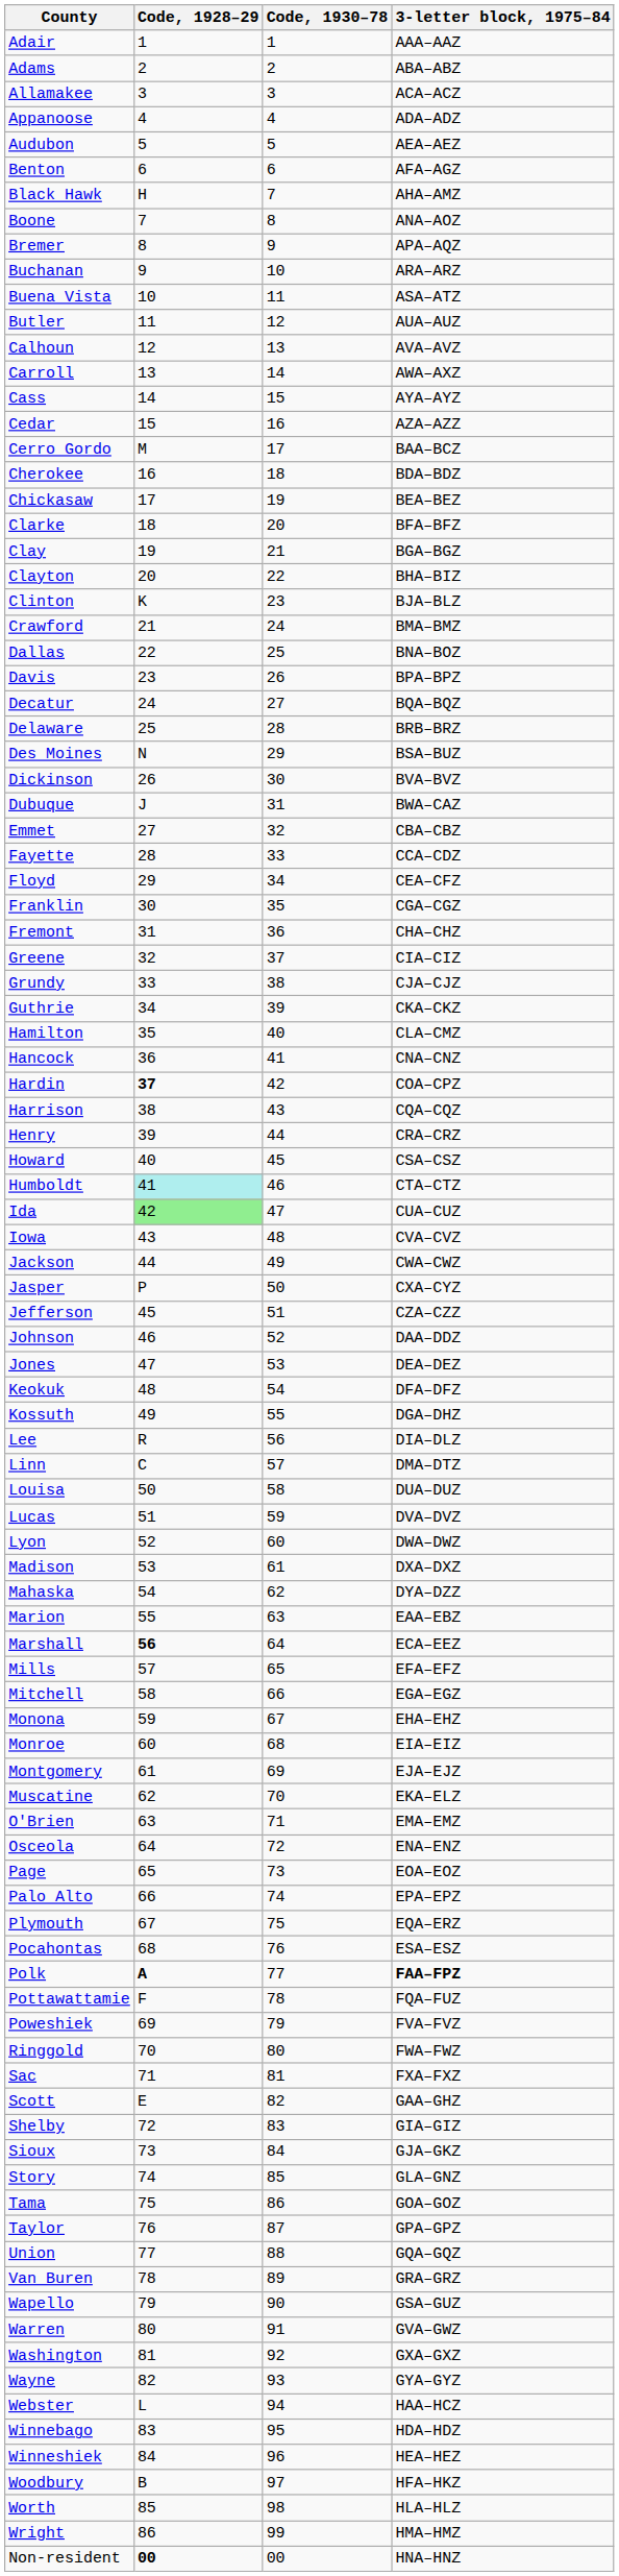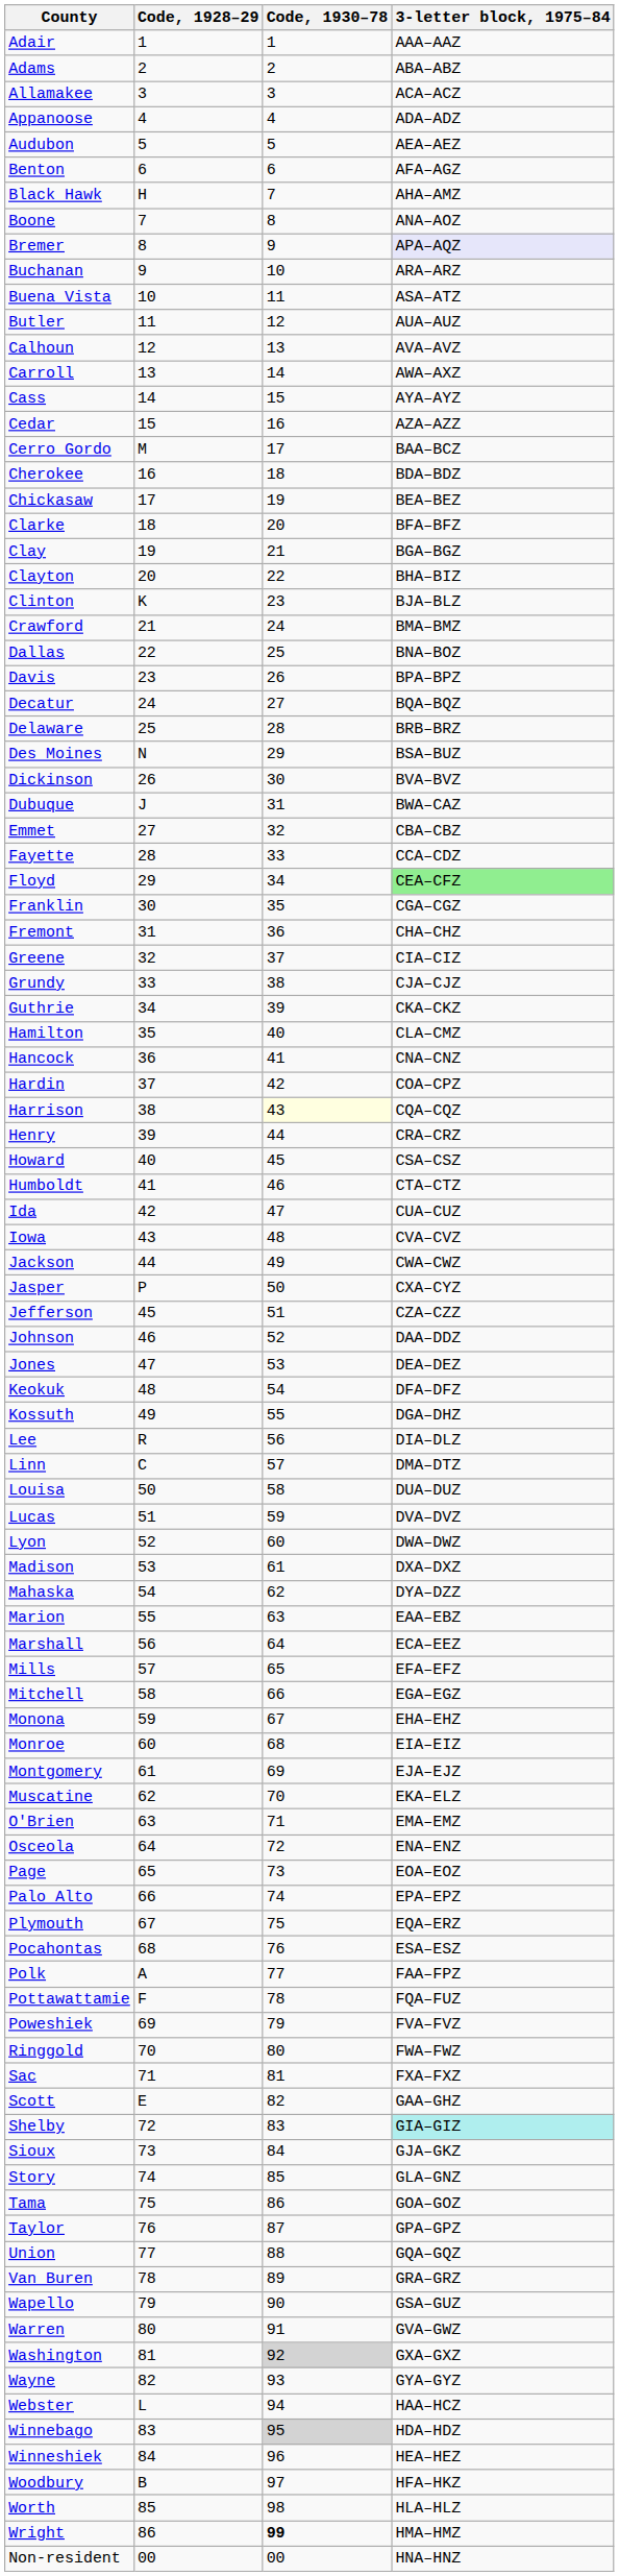Bremer | 3-letter block, 1975–84: no background -> lavender background
Floyd | 3-letter block, 1975–84: no background -> lightgreen background
Hardin | Code, 1928–29: bold -> normal
Harrison | Code, 1930–78: no background -> lightyellow background
Humboldt | Code, 1928–29: paleturquoise background -> no background
Ida | Code, 1928–29: lightgreen background -> no background
Marshall | Code, 1928–29: bold -> normal
Polk | Code, 1928–29: bold -> normal
Polk | 3-letter block, 1975–84: bold -> normal
Shelby | 3-letter block, 1975–84: no background -> paleturquoise background
Washington | Code, 1930–78: no background -> lightgrey background
Winnebago | Code, 1930–78: no background -> lightgrey background
Wright | Code, 1930–78: normal -> bold
Non-resident | Code, 1928–29: bold -> normal
